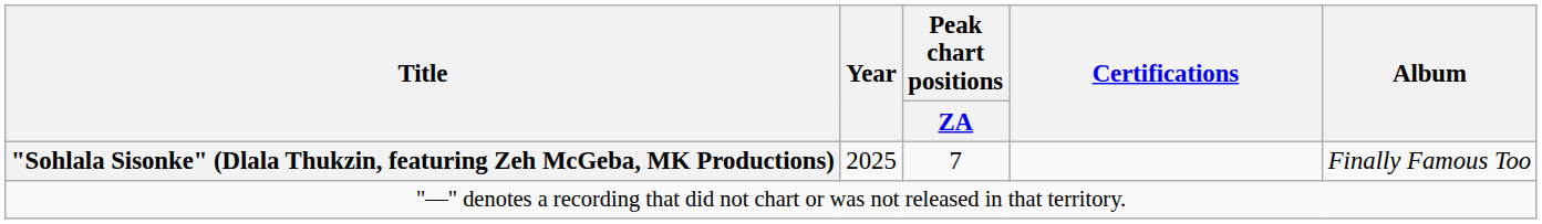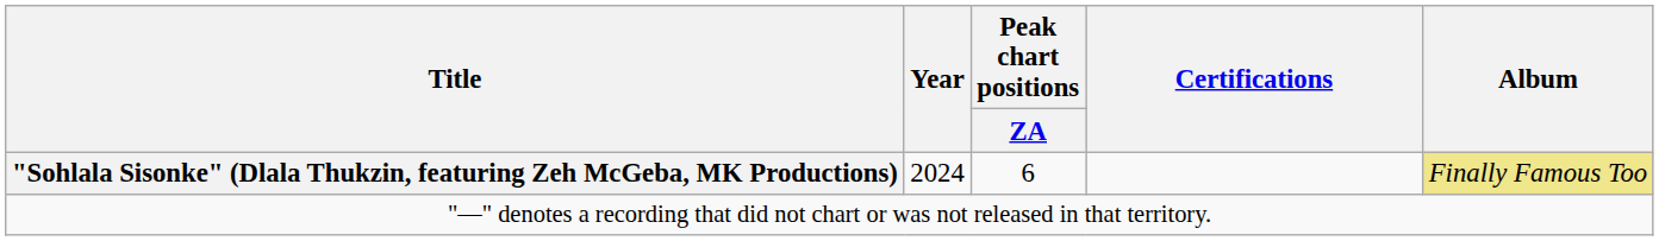row 3 | Year: 2025 -> 2024
row 3 | Peak chart positions / ZA: 7 -> 6
row 3 | Album: no background -> khaki background
